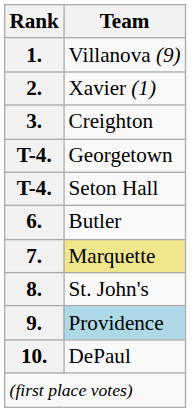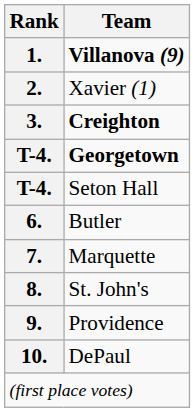1. | Team: normal -> bold
3. | Team: normal -> bold
T-4. / Georgetown | Team: normal -> bold
7. | Team: khaki background -> no background
9. | Team: lightblue background -> no background
